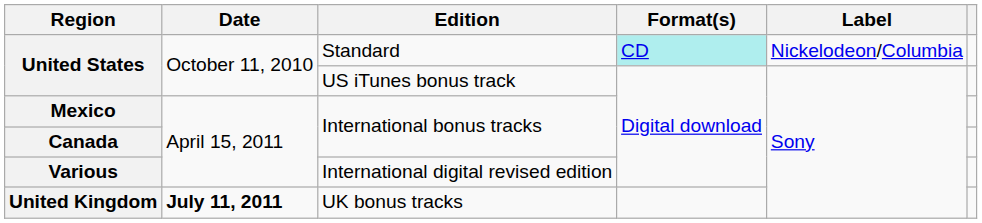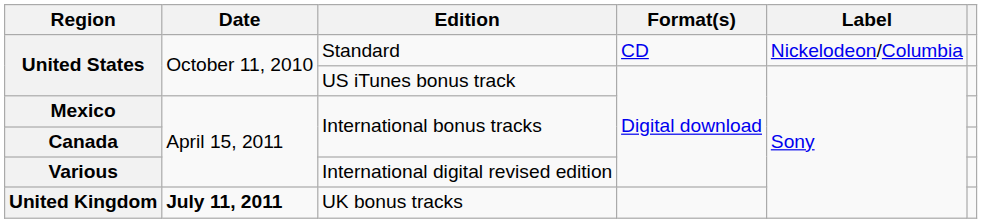United States / Standard | Format(s): paleturquoise background -> no background
